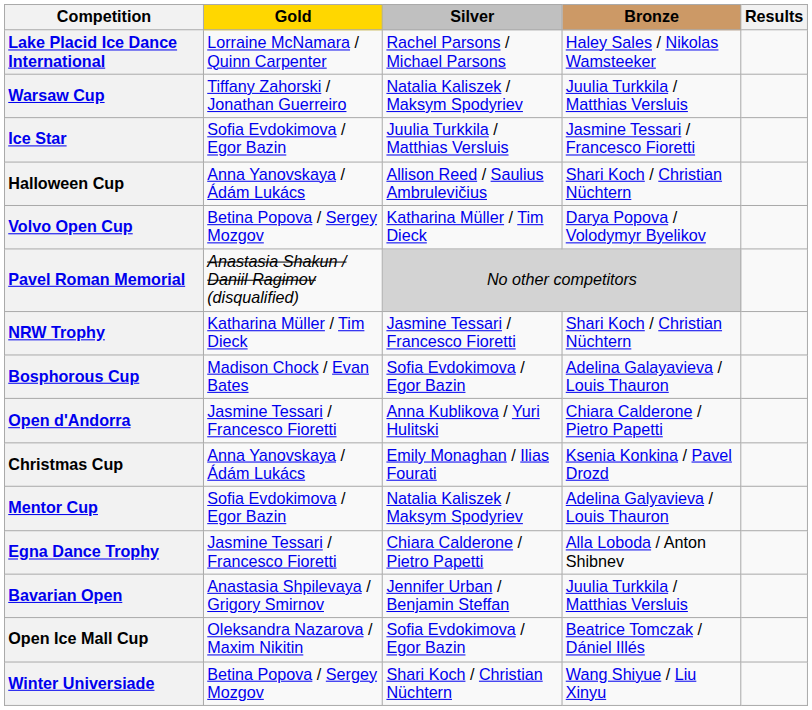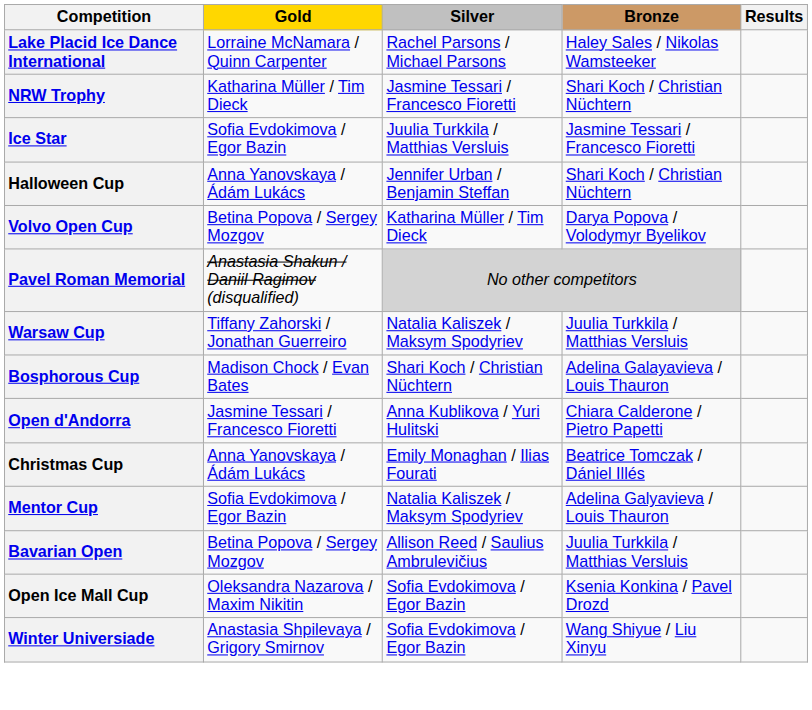rows swapped: NRW Trophy <-> Warsaw Cup
Halloween Cup | Silver: Allison Reed / Saulius Ambrulevičius -> Jennifer Urban / Benjamin Steffan
Bosphorous Cup | Silver: Sofia Evdokimova / Egor Bazin -> Shari Koch / Christian Nüchtern
Christmas Cup | Bronze: Ksenia Konkina / Pavel Drozd -> Beatrice Tomczak / Dániel Illés
- row: Egna Dance Trophy | Jasmine Tessari / Francesco Fioretti | Chiara Calderone / Pietro Papetti | Alla Loboda / Anton Shibnev
Bavarian Open | Gold: Anastasia Shpilevaya / Grigory Smirnov -> Betina Popova / Sergey Mozgov
Bavarian Open | Silver: Jennifer Urban / Benjamin Steffan -> Allison Reed / Saulius Ambrulevičius
Open Ice Mall Cup | Bronze: Beatrice Tomczak / Dániel Illés -> Ksenia Konkina / Pavel Drozd
Winter Universiade | Gold: Betina Popova / Sergey Mozgov -> Anastasia Shpilevaya / Grigory Smirnov
Winter Universiade | Silver: Shari Koch / Christian Nüchtern -> Sofia Evdokimova / Egor Bazin
